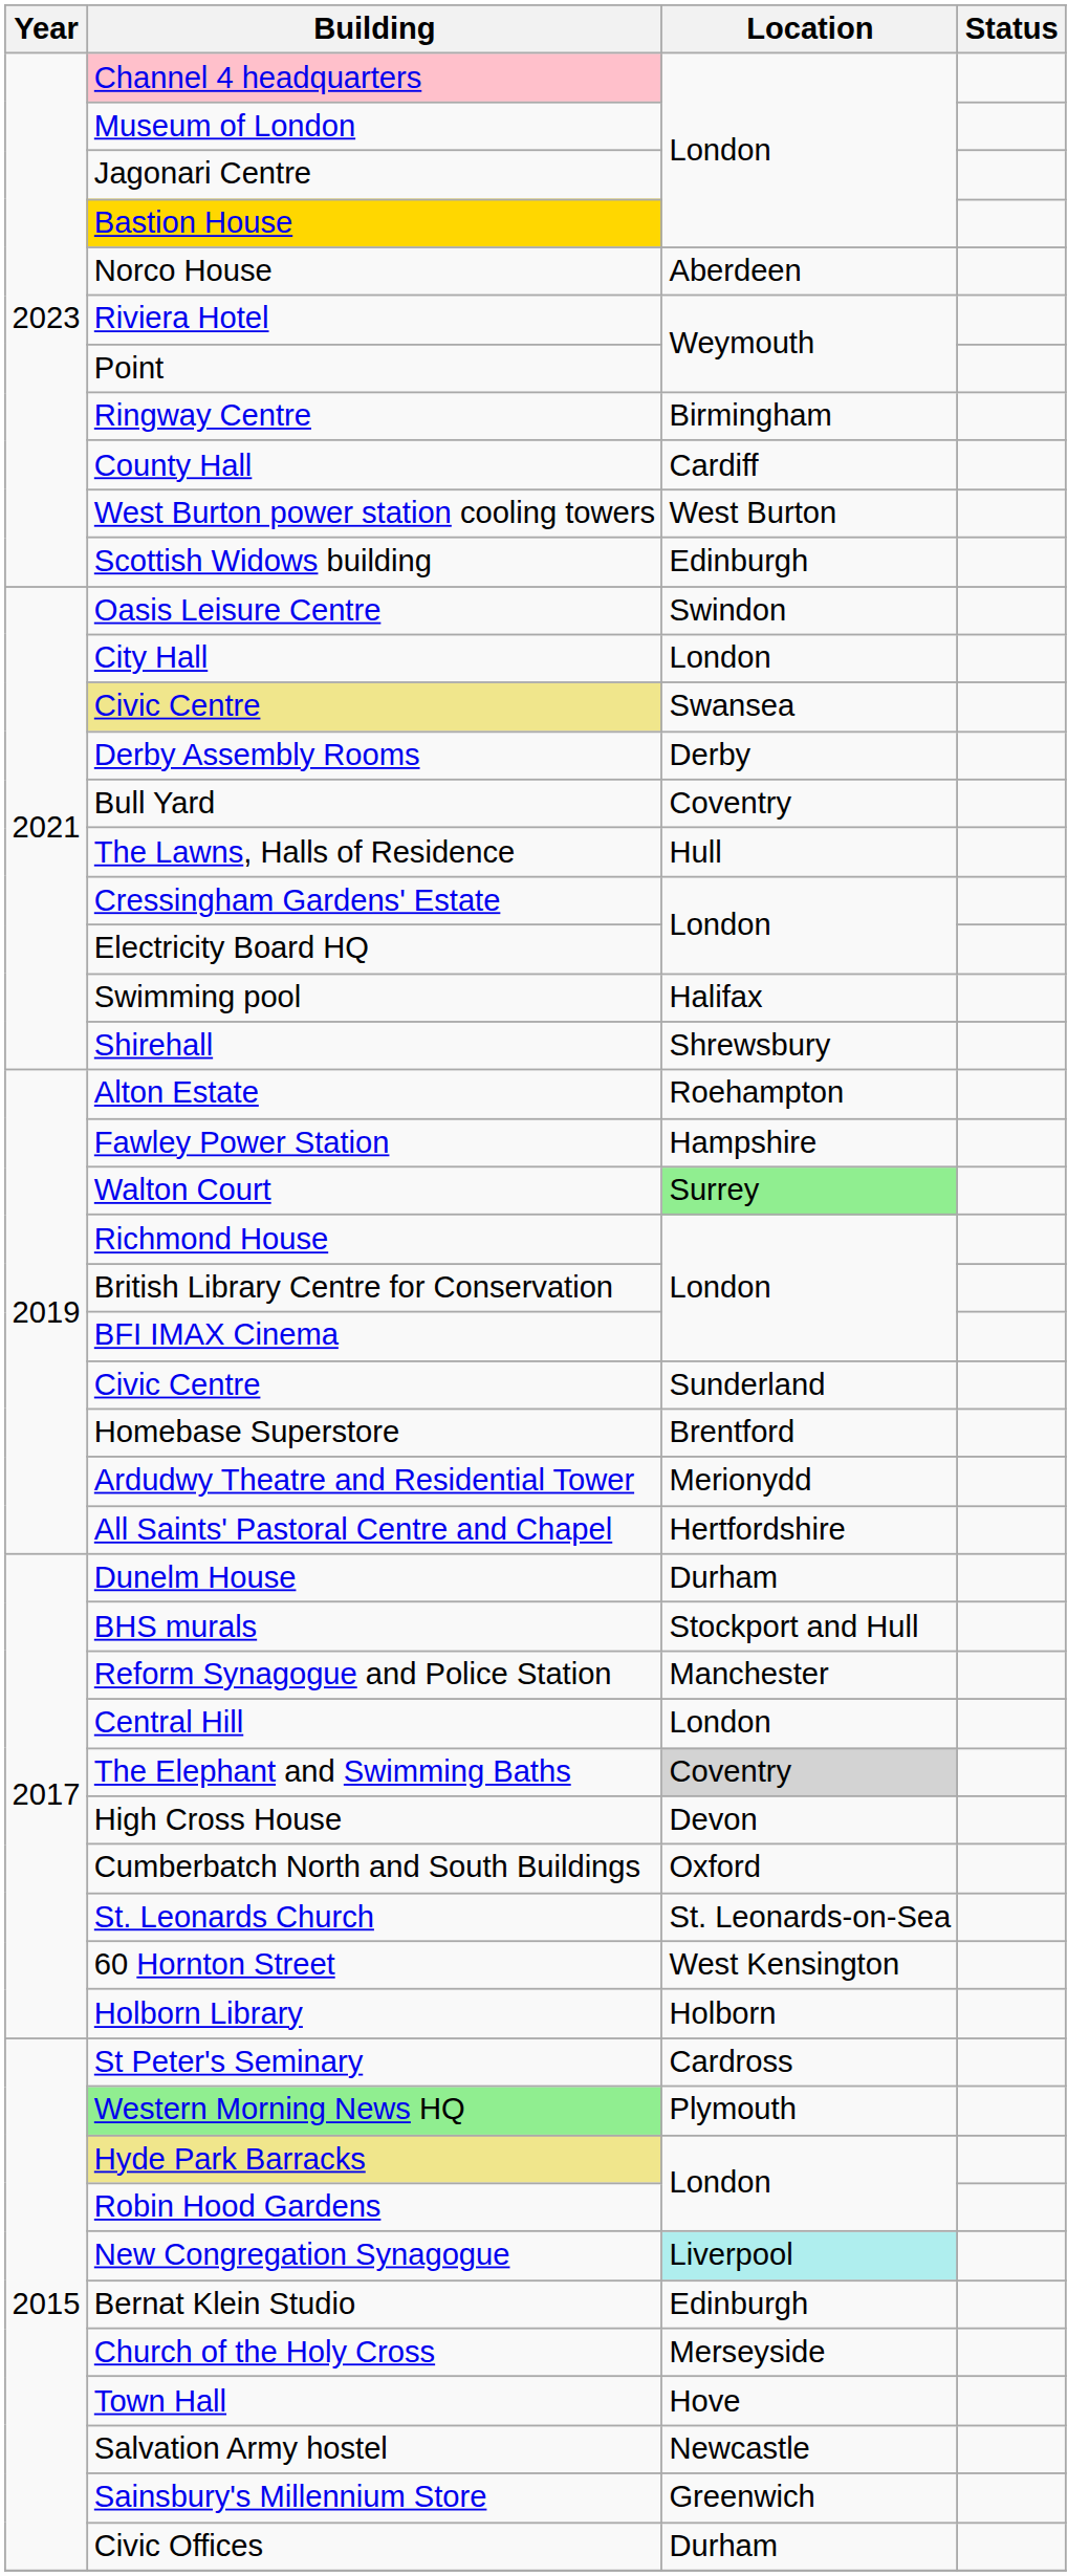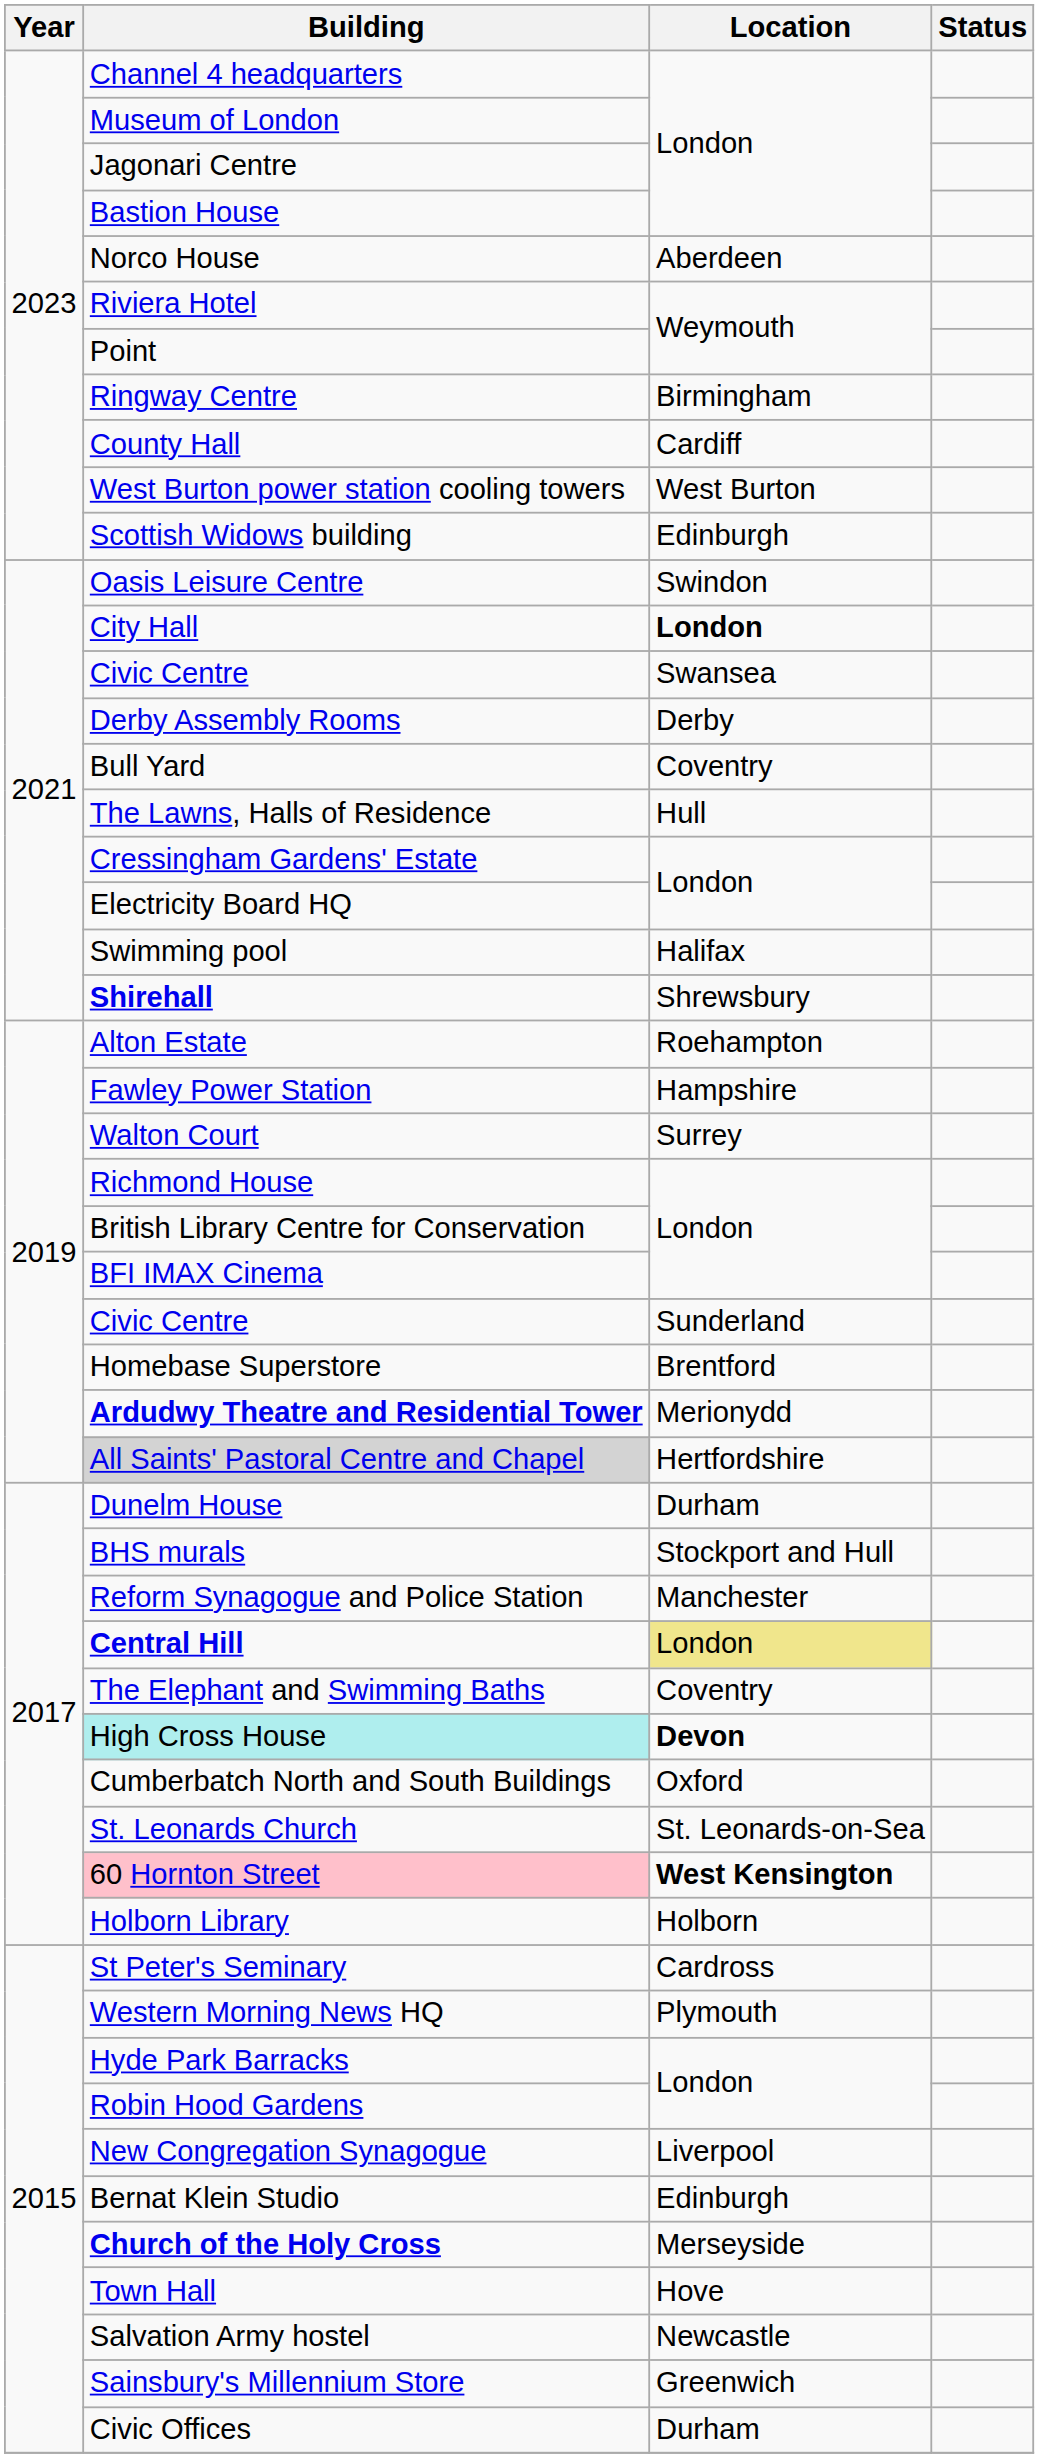Channel 4 headquarters | Building: pink background -> no background
Bastion House | Building: gold background -> no background
City Hall | Location: normal -> bold
Civic Centre / Swansea | Building: khaki background -> no background
Shirehall | Building: normal -> bold
Walton Court | Location: lightgreen background -> no background
Ardudwy Theatre and Residential Tower | Building: normal -> bold
All Saints' Pastoral Centre and Chapel | Building: no background -> lightgrey background
Central Hill | Building: normal -> bold
Central Hill | Location: no background -> khaki background
The Elephant and Swimming Baths | Location: lightgrey background -> no background
High Cross House | Building: no background -> paleturquoise background
High Cross House | Location: normal -> bold
60 Hornton Street | Building: no background -> pink background
60 Hornton Street | Location: normal -> bold
Western Morning News HQ | Building: lightgreen background -> no background
Hyde Park Barracks | Building: khaki background -> no background
New Congregation Synagogue | Location: paleturquoise background -> no background
Church of the Holy Cross | Building: normal -> bold
